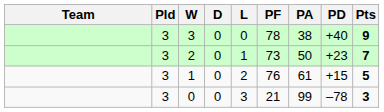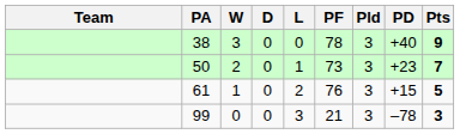columns swapped: Pld <-> PA
